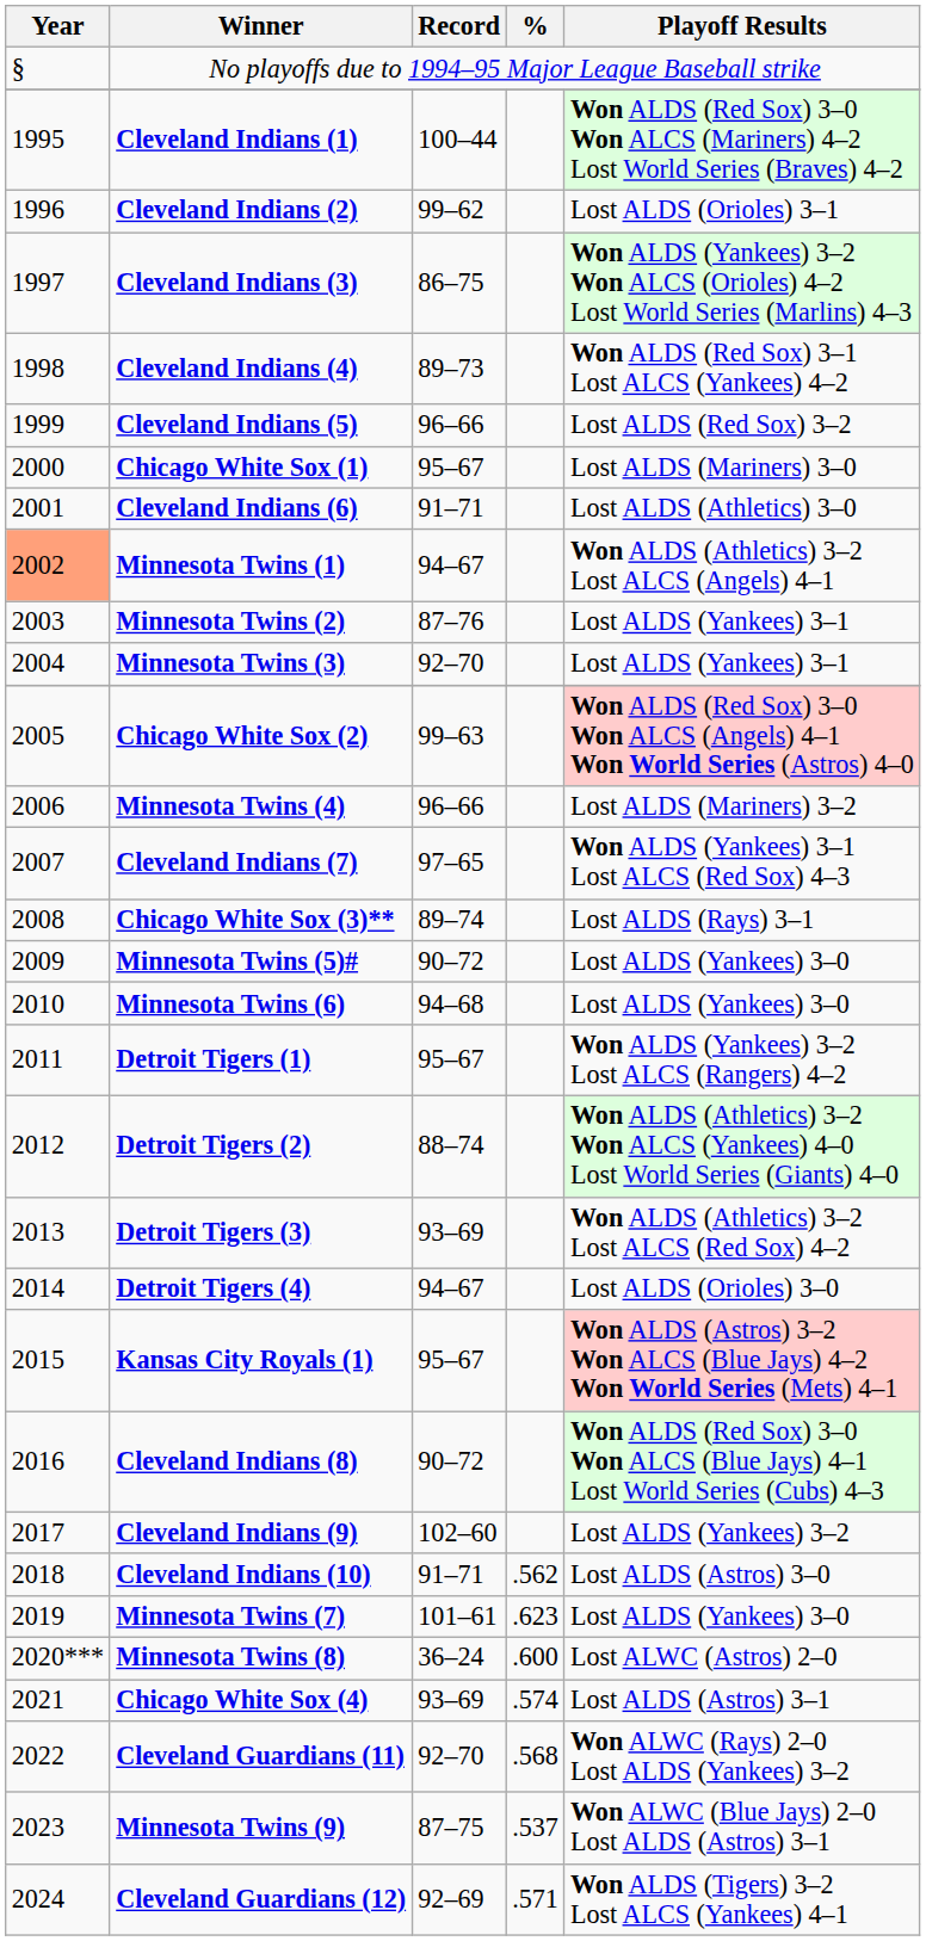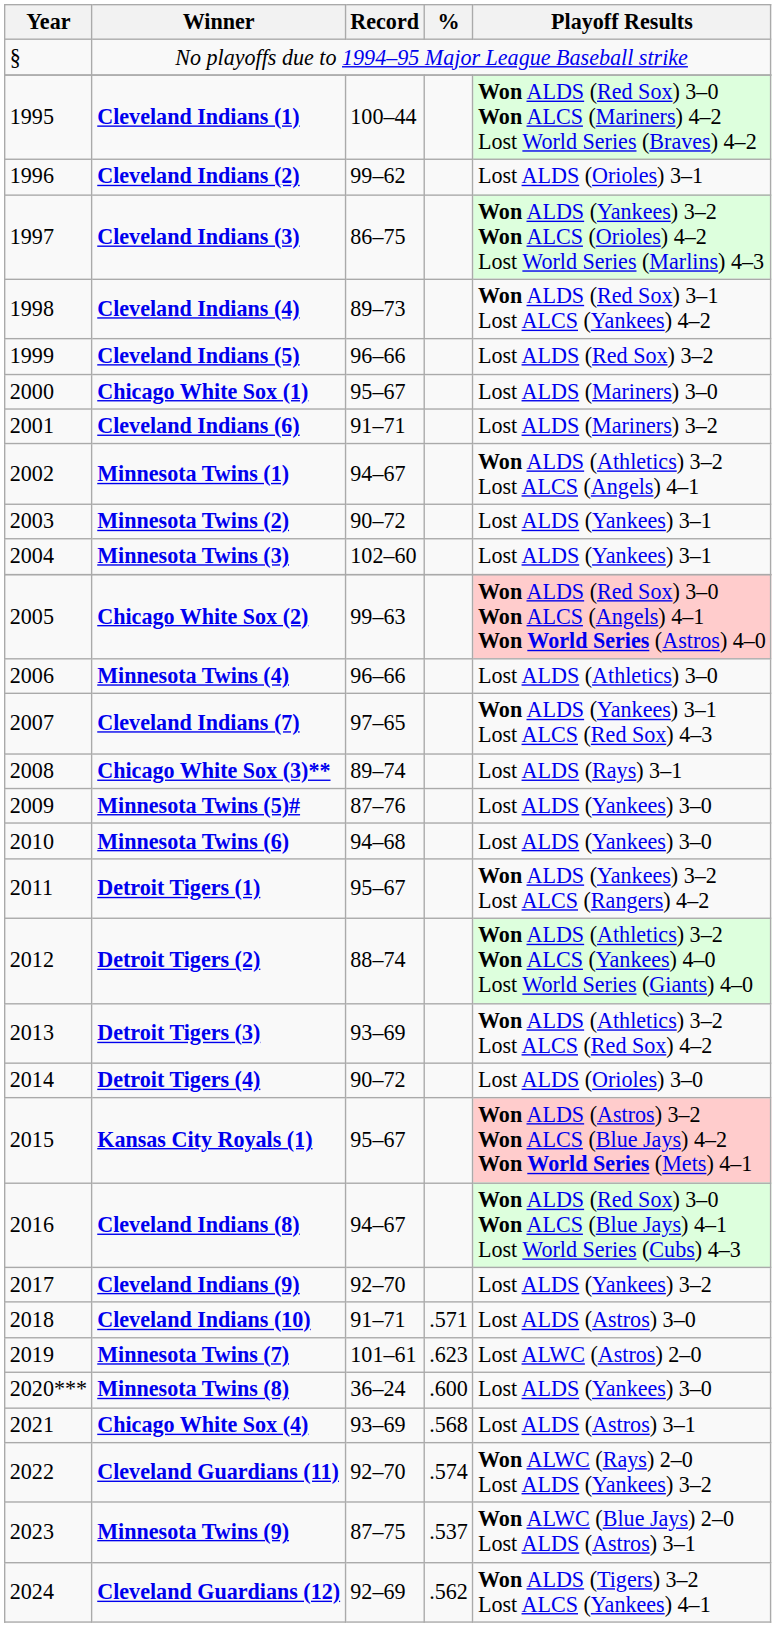Cleveland Indians (6) | Playoff Results: Lost ALDS (Athletics) 3–0 -> Lost ALDS (Mariners) 3–2
Minnesota Twins (1) | Year: lightsalmon background -> no background
Minnesota Twins (2) | Record: 87–76 -> 90–72
Minnesota Twins (3) | Record: 92–70 -> 102–60
Minnesota Twins (4) | Playoff Results: Lost ALDS (Mariners) 3–2 -> Lost ALDS (Athletics) 3–0
Minnesota Twins (5)# | Record: 90–72 -> 87–76
Detroit Tigers (4) | Record: 94–67 -> 90–72
Cleveland Indians (8) | Record: 90–72 -> 94–67
Cleveland Indians (9) | Record: 102–60 -> 92–70
Cleveland Indians (10) | %: .562 -> .571
Minnesota Twins (7) | Playoff Results: Lost ALDS (Yankees) 3–0 -> Lost ALWC (Astros) 2–0
Minnesota Twins (8) | Playoff Results: Lost ALWC (Astros) 2–0 -> Lost ALDS (Yankees) 3–0
Chicago White Sox (4) | %: .574 -> .568
Cleveland Guardians (11) | %: .568 -> .574
Cleveland Guardians (12) | %: .571 -> .562
